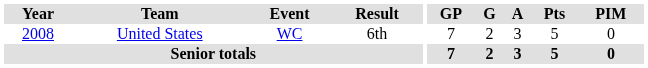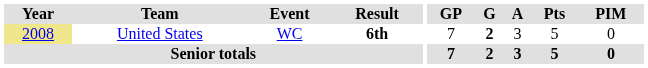United States | Year: no background -> khaki background
United States | Result: normal -> bold
United States | G: normal -> bold
